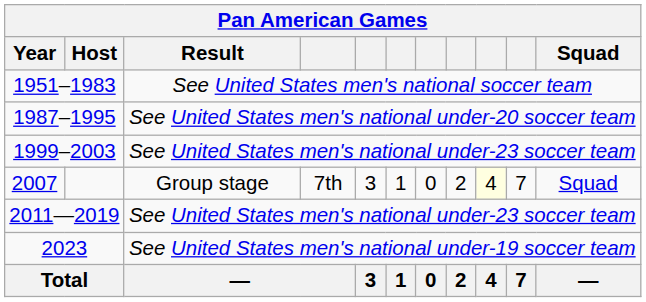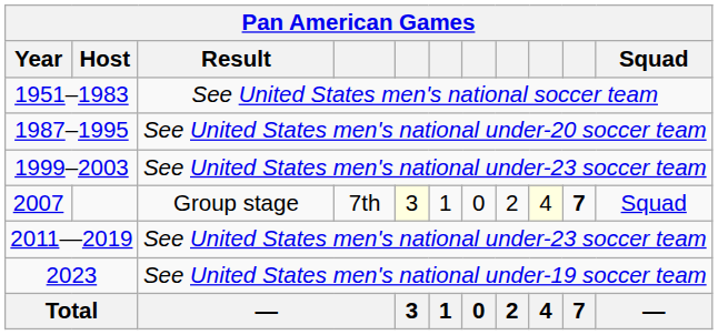2007 | column 5: no background -> lightyellow background
2007 | column 10: normal -> bold
